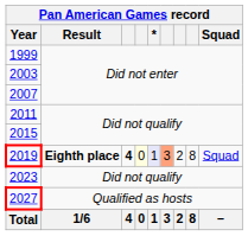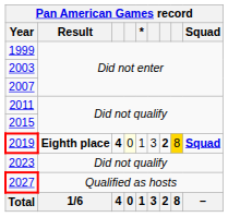2019 | *: lavender background -> no background
2019 | column 6: lightsalmon background -> no background
2019 | column 7: normal -> bold
2019 | column 8: no background -> gold background
2019 | Squad: normal -> bold
